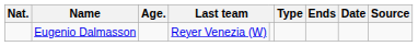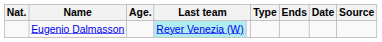Eugenio Dalmasson | column 4: no background -> paleturquoise background
